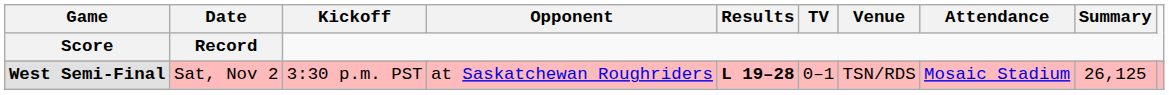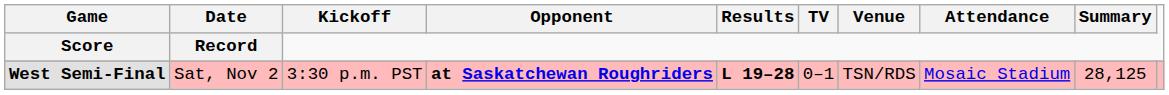West Semi-Final | Opponent: normal -> bold
West Semi-Final | Summary: 26,125 -> 28,125
